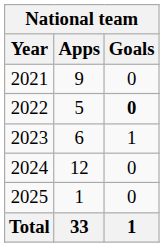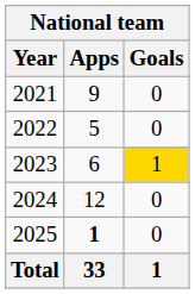2022 | Goals: bold -> normal
2023 | Goals: no background -> gold background
2025 | Apps: normal -> bold
